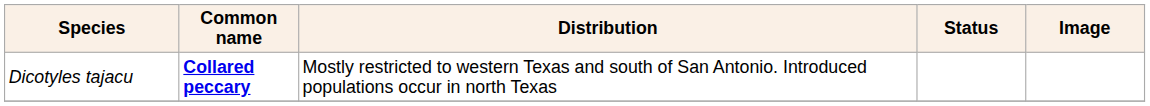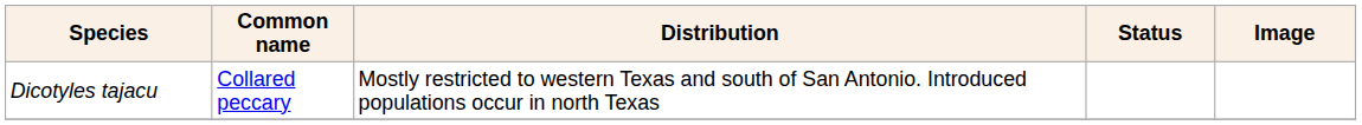Dicotyles tajacu | Common name: bold -> normal
